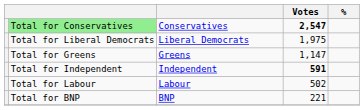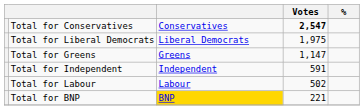row 2 | column 2: lightgreen background -> no background
row 5 | Votes: bold -> normal
row 7 | column 3: no background -> gold background
